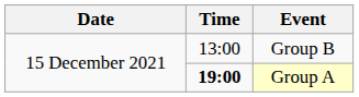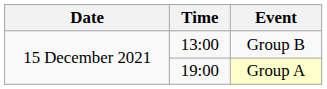Group A | Time: bold -> normal
